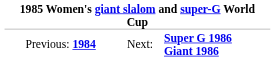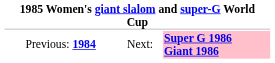Previous: 1984 | column 3: no background -> pink background
